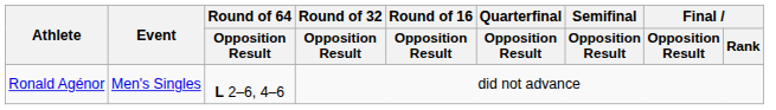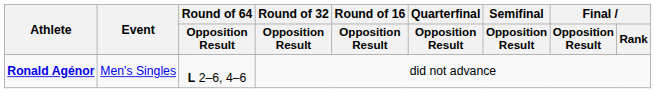Ronald Agénor | Athlete: normal -> bold
